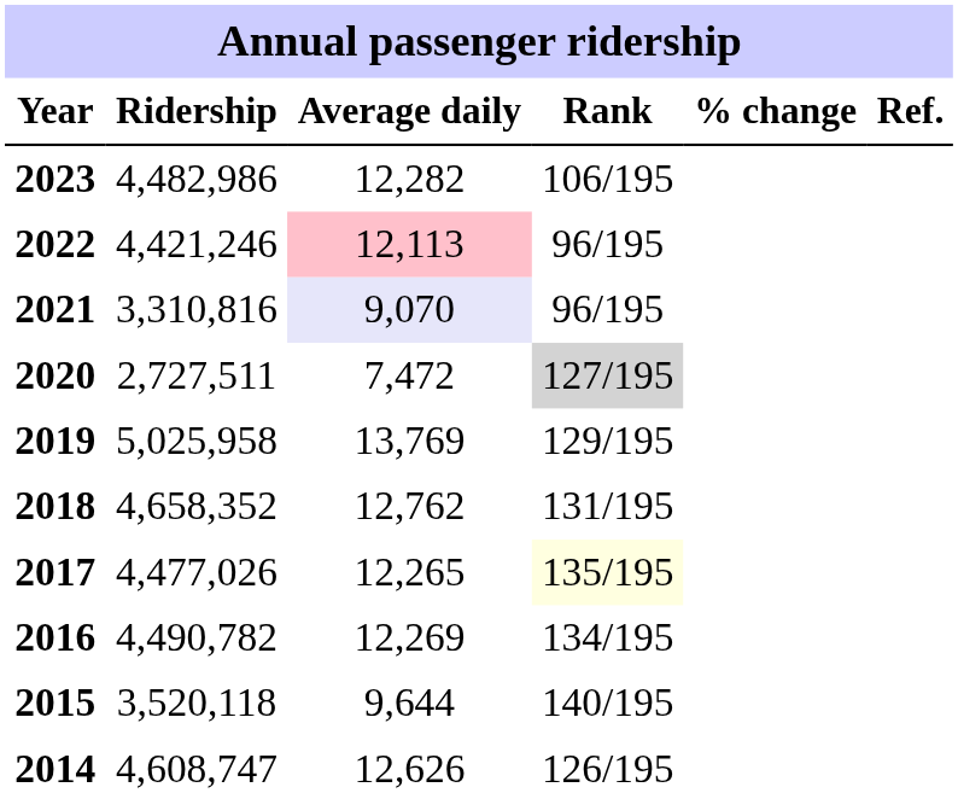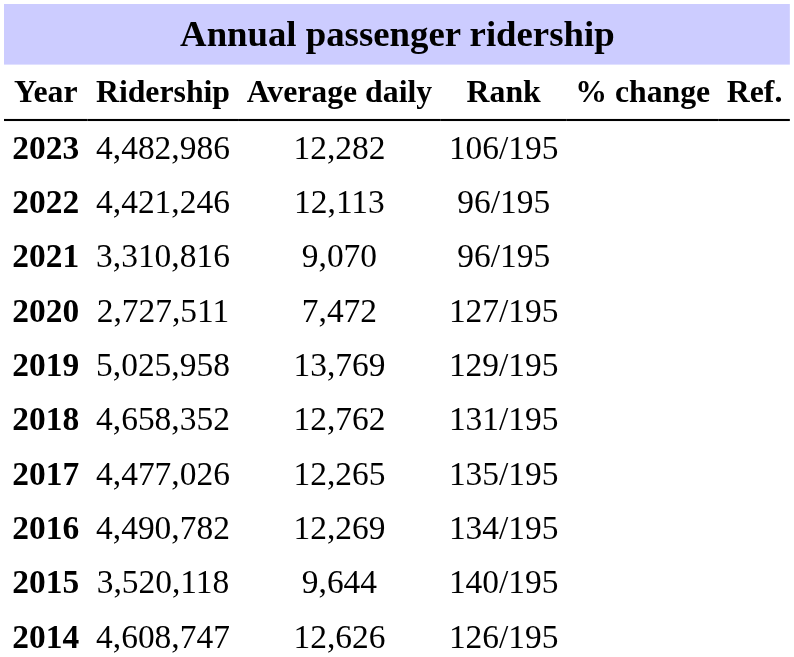2022 | Average daily: pink background -> no background
2021 | Average daily: lavender background -> no background
2020 | Rank: lightgrey background -> no background
2017 | Rank: lightyellow background -> no background
